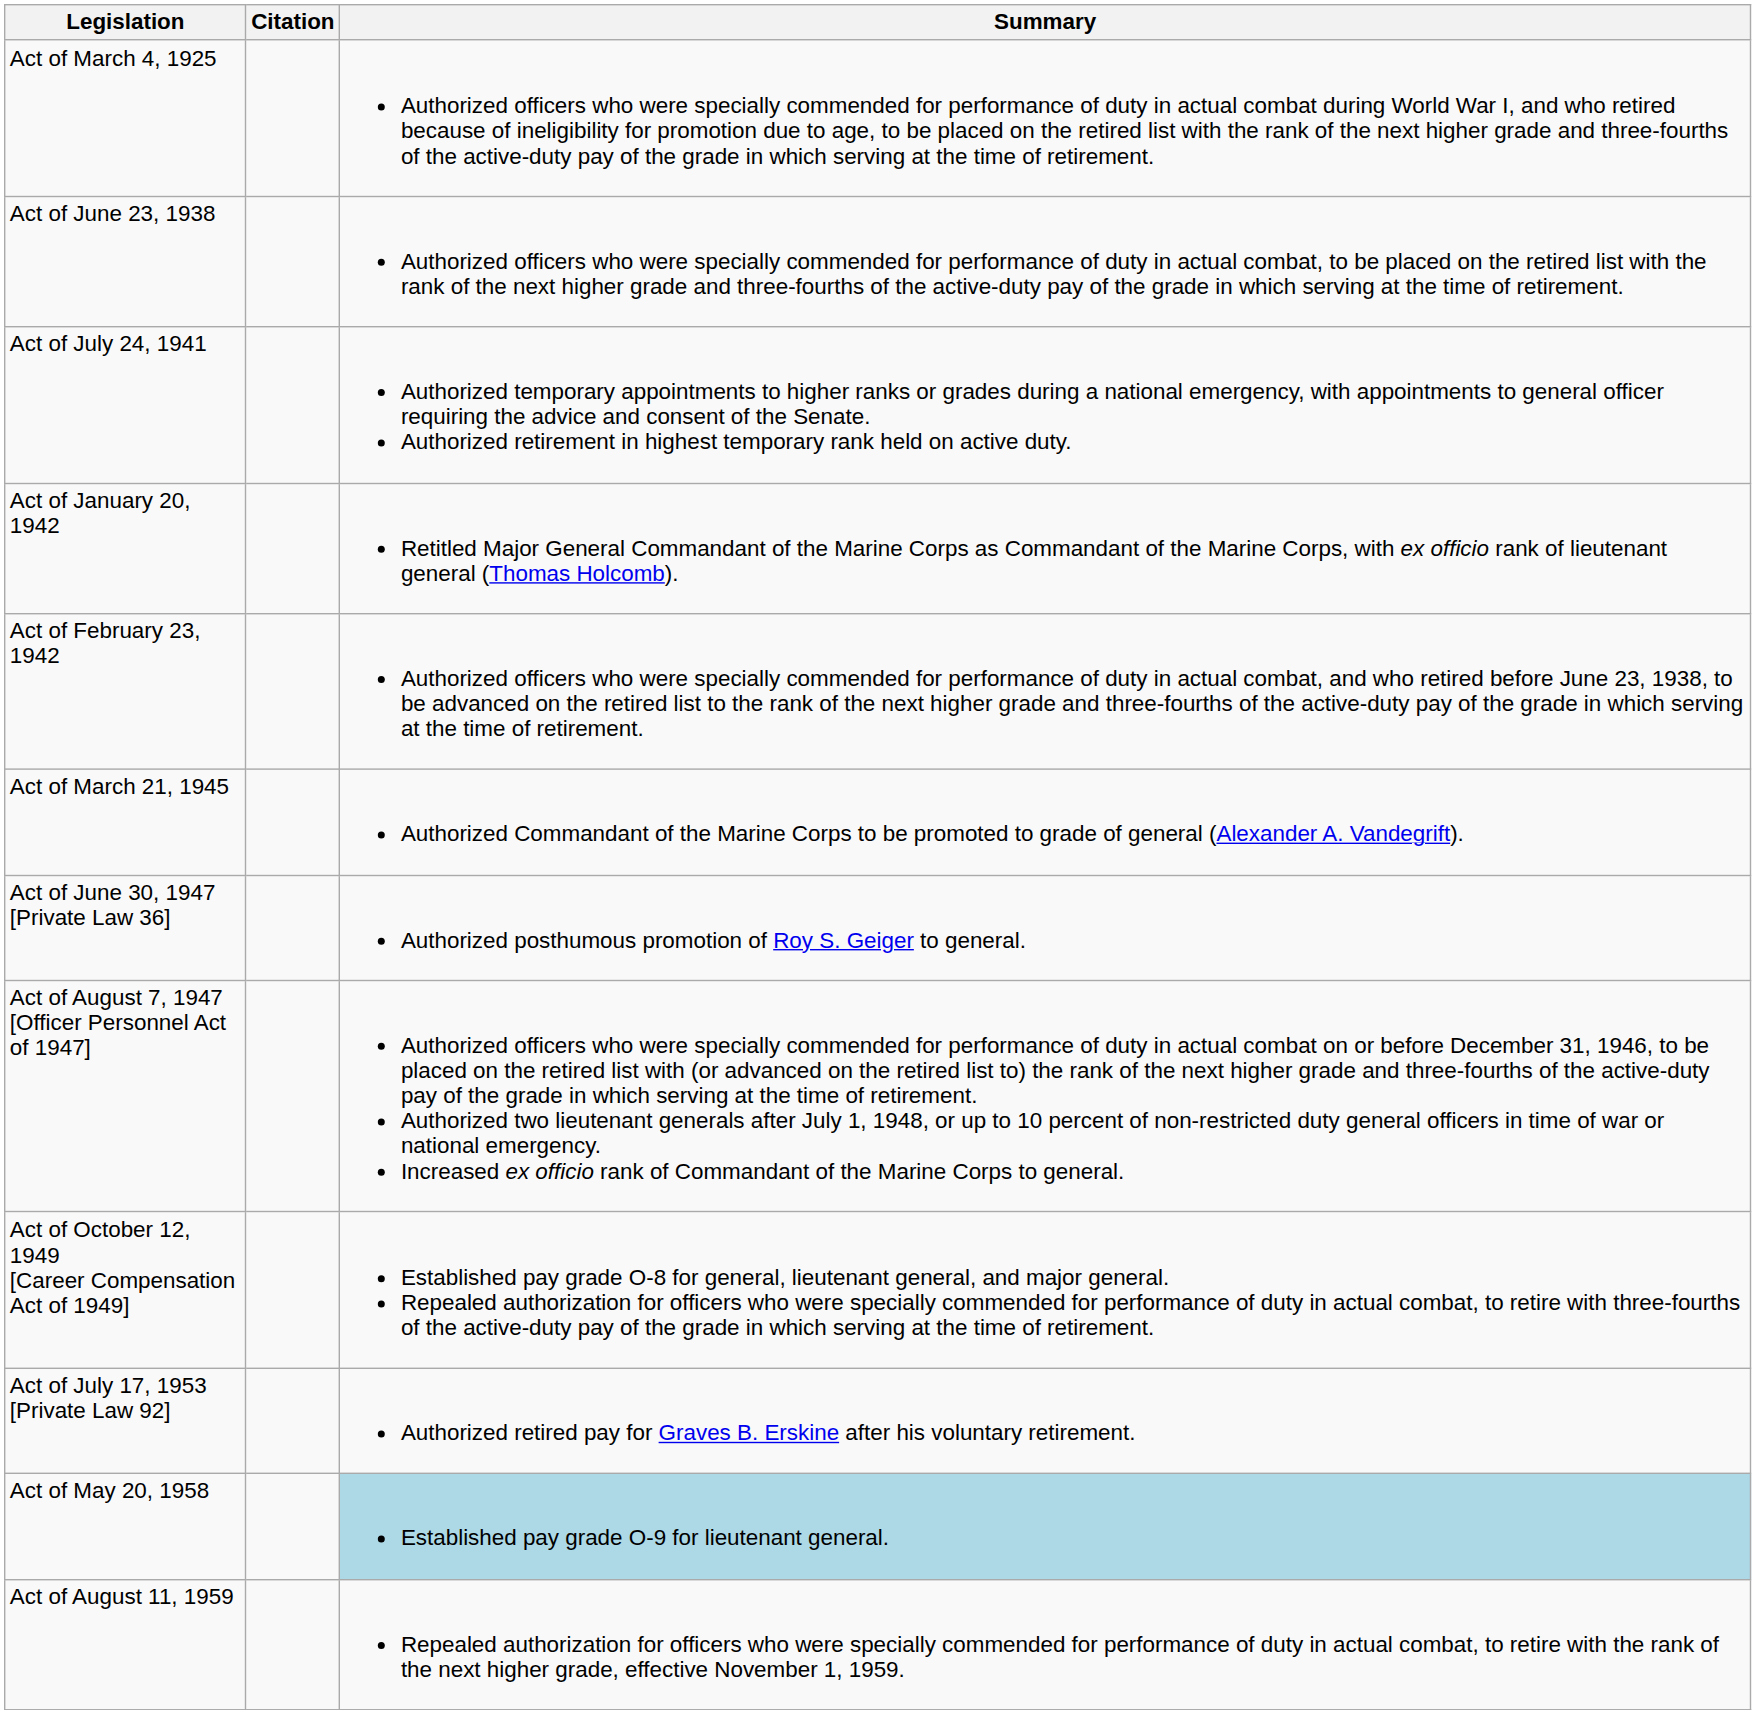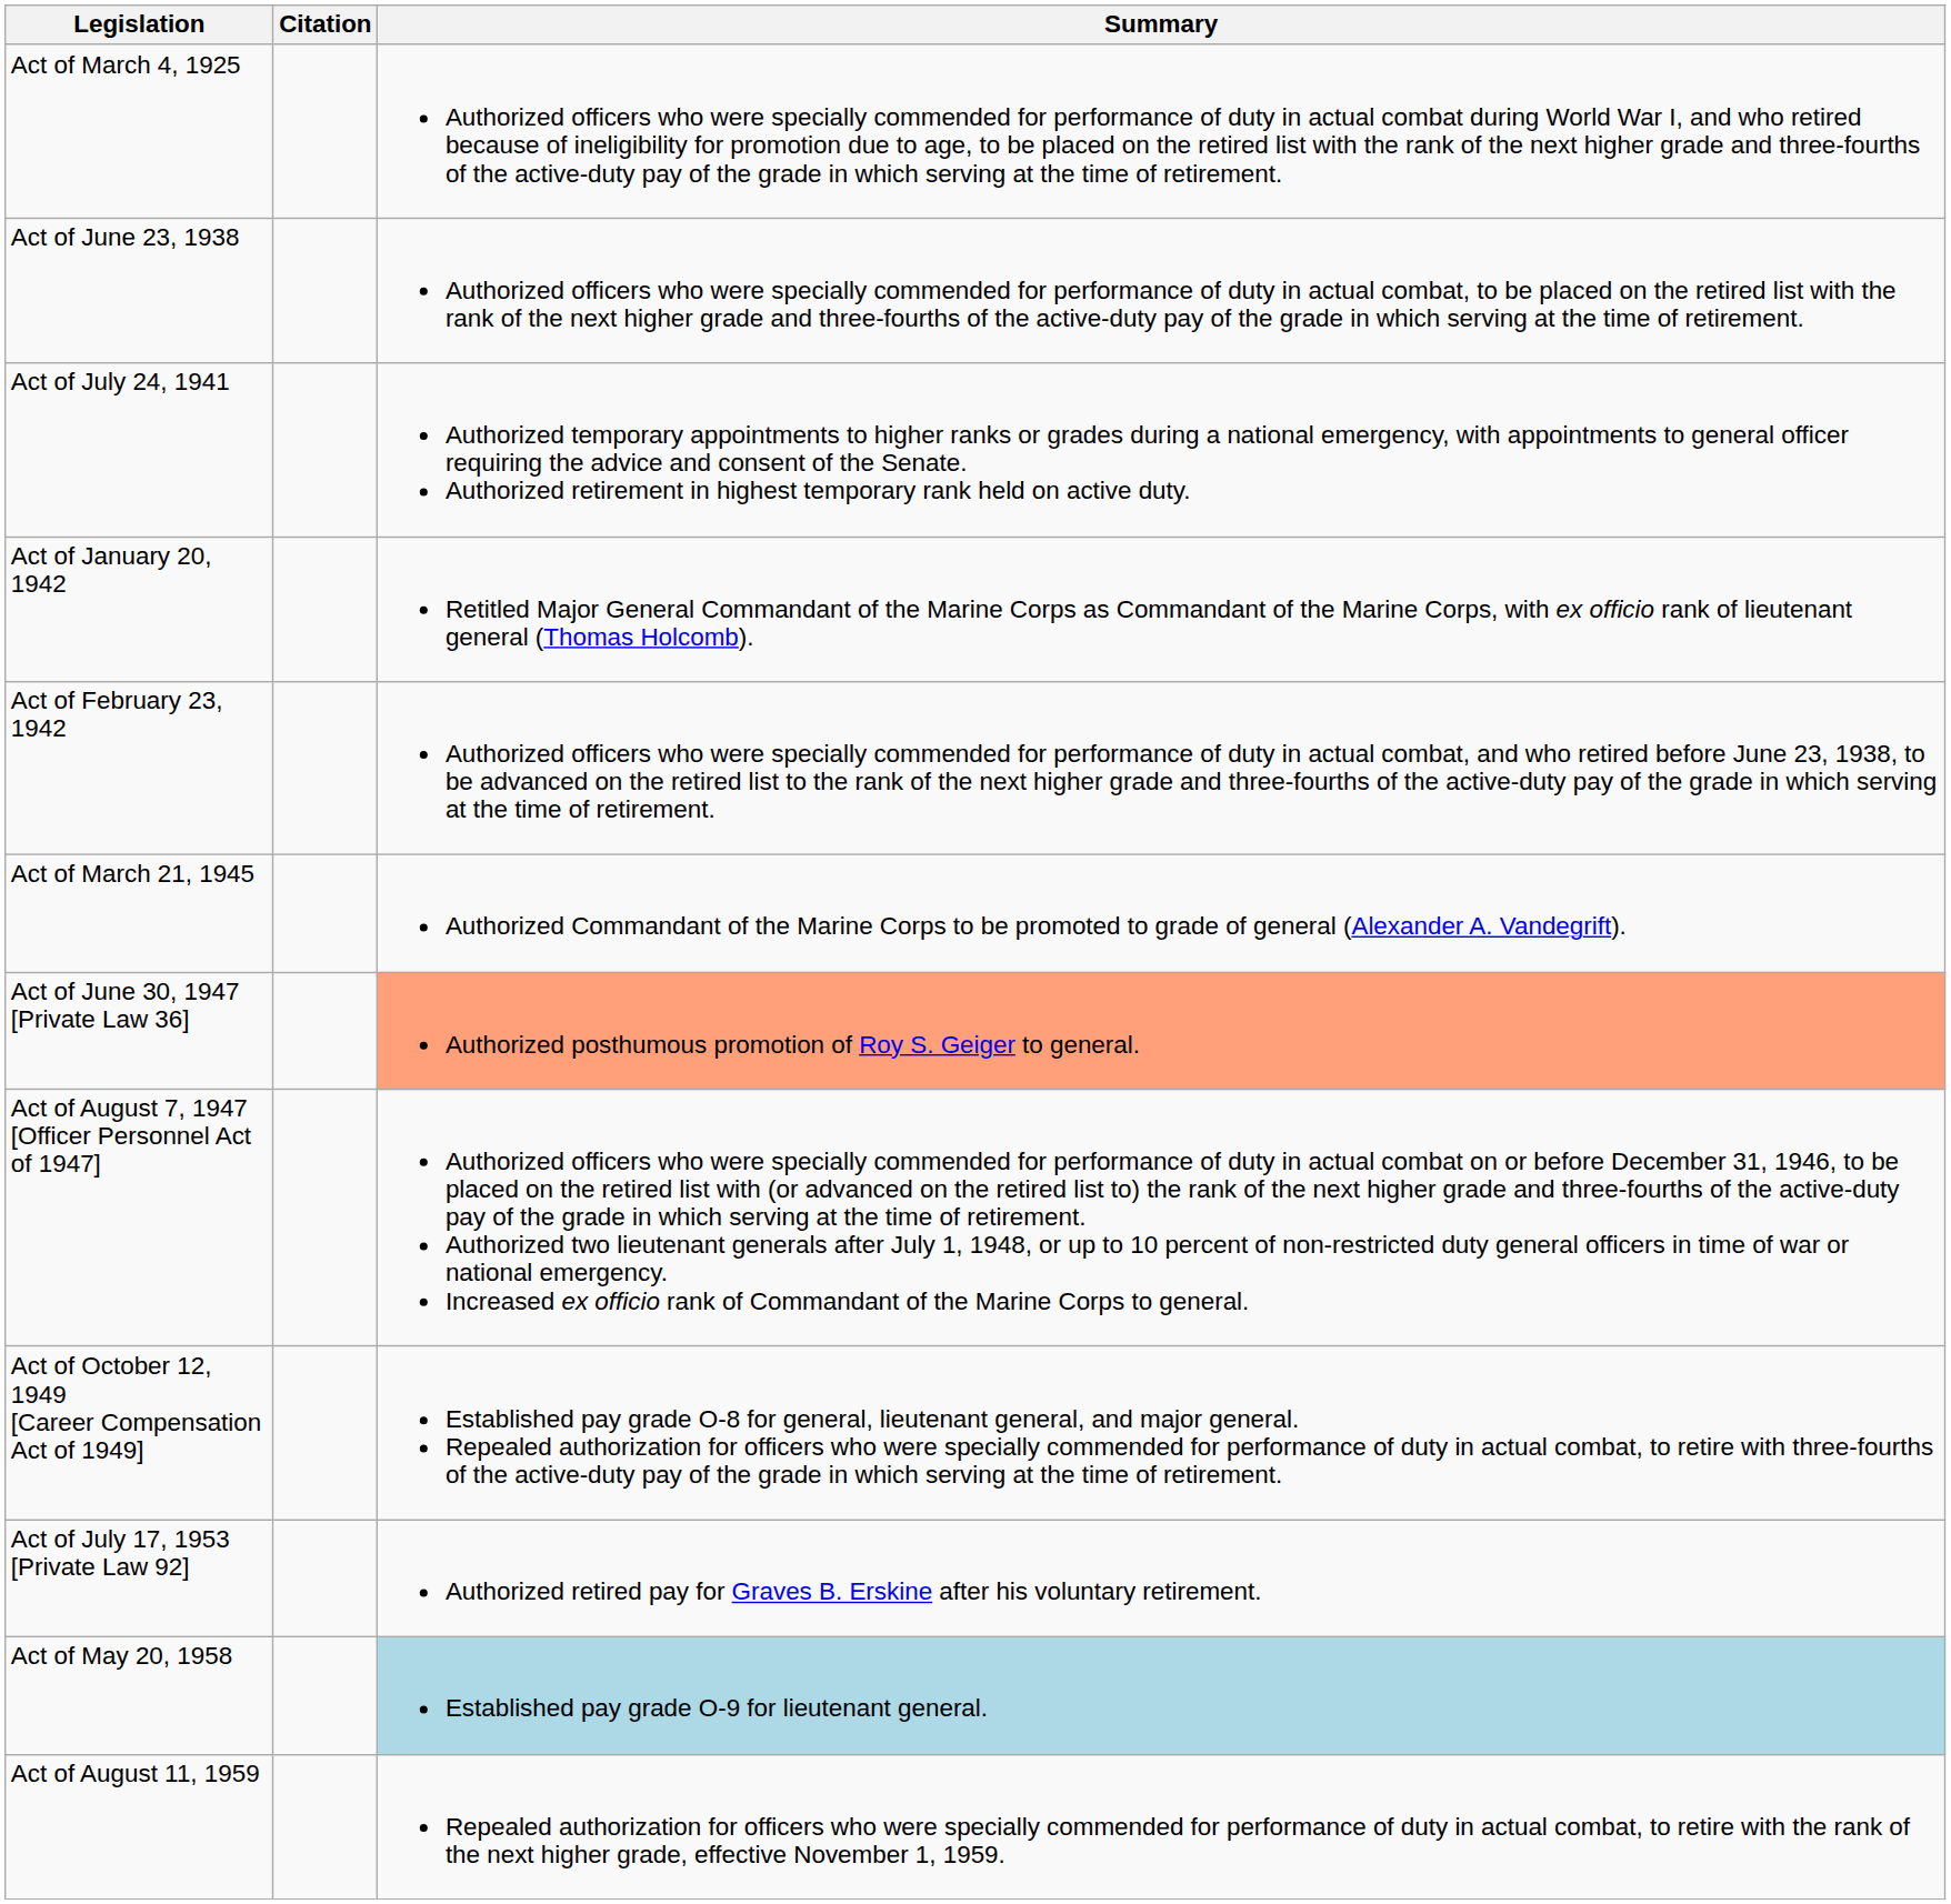Act of June 30, 1947 [Private Law 36] | Summary: no background -> lightsalmon background
